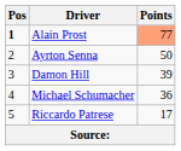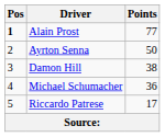Alain Prost | Points: lightsalmon background -> no background
Damon Hill | Points: 39 -> 38
